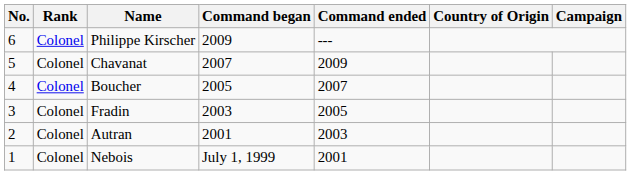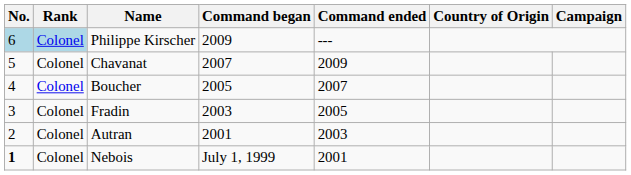Philippe Kirscher | No.: no background -> lightblue background
Philippe Kirscher | Rank: no background -> lightblue background
Nebois | No.: normal -> bold
